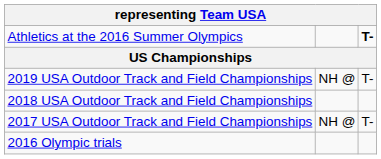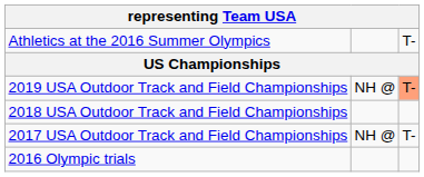Athletics at the 2016 Summer Olympics | column 3: bold -> normal
2019 USA Outdoor Track and Field Championships | column 3: no background -> lightsalmon background
